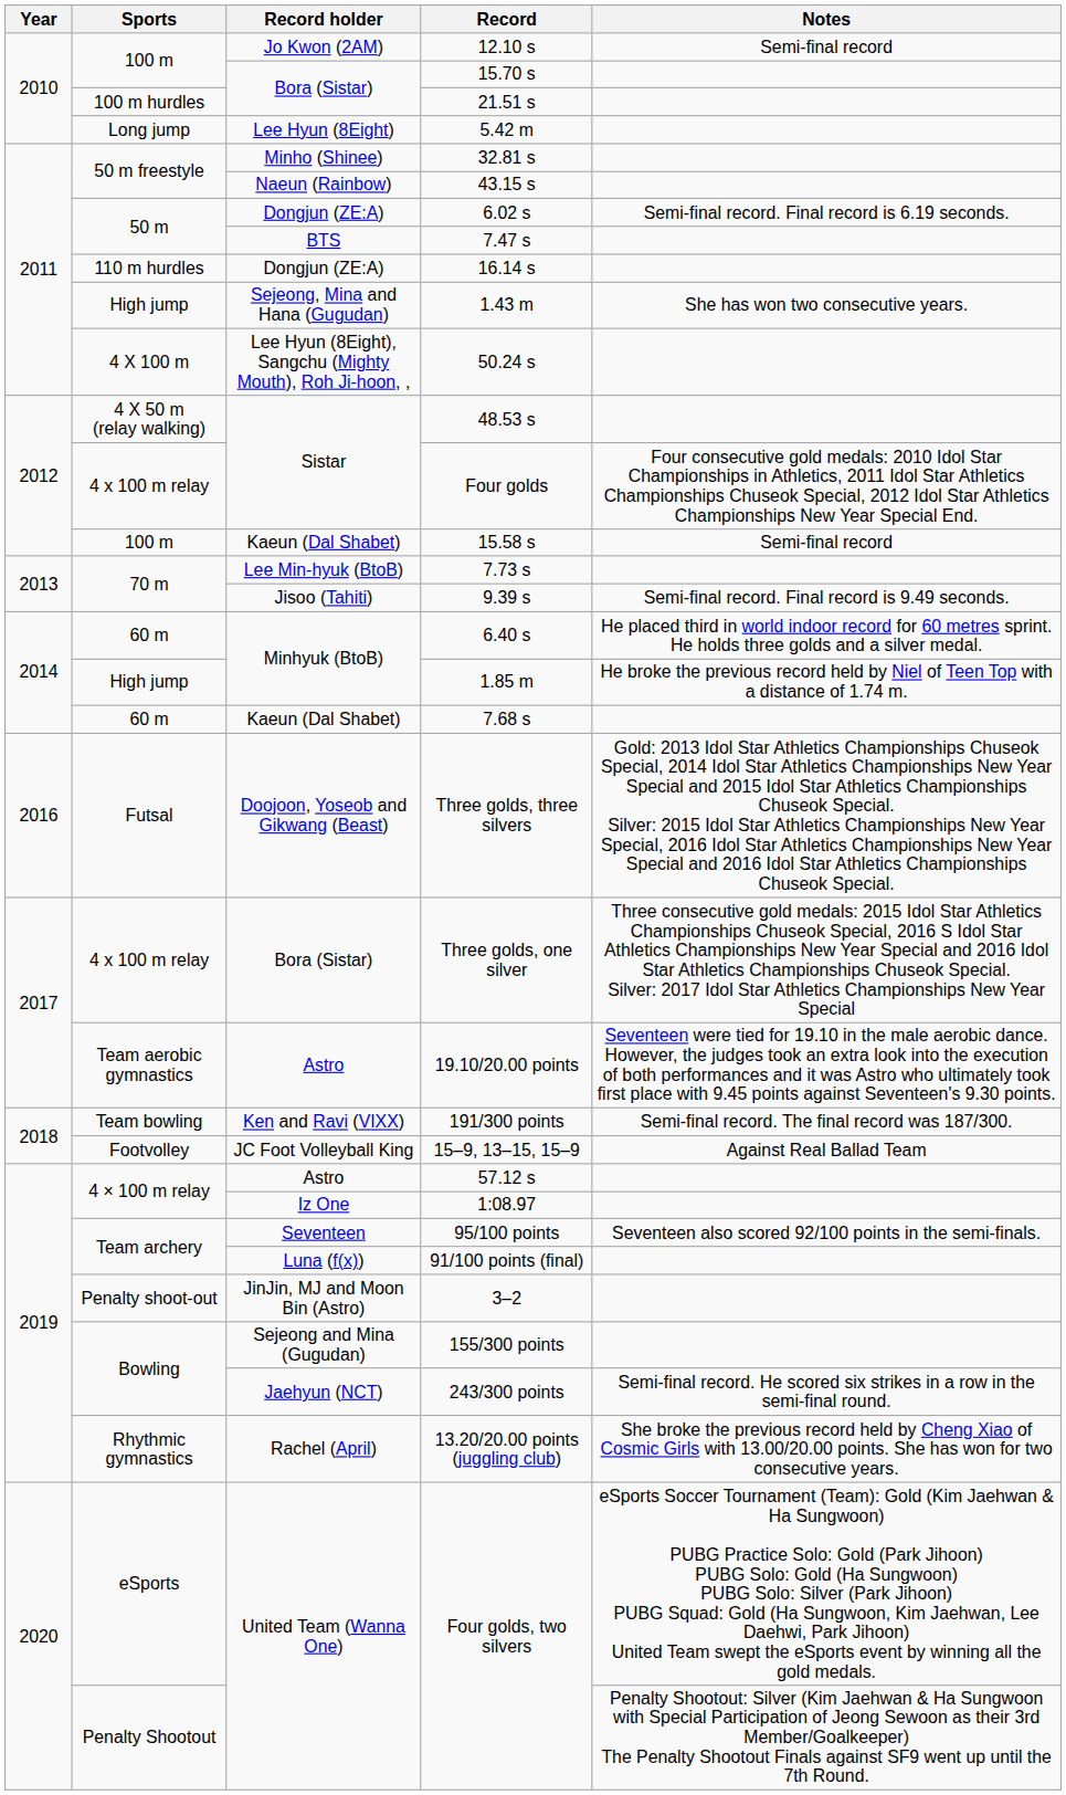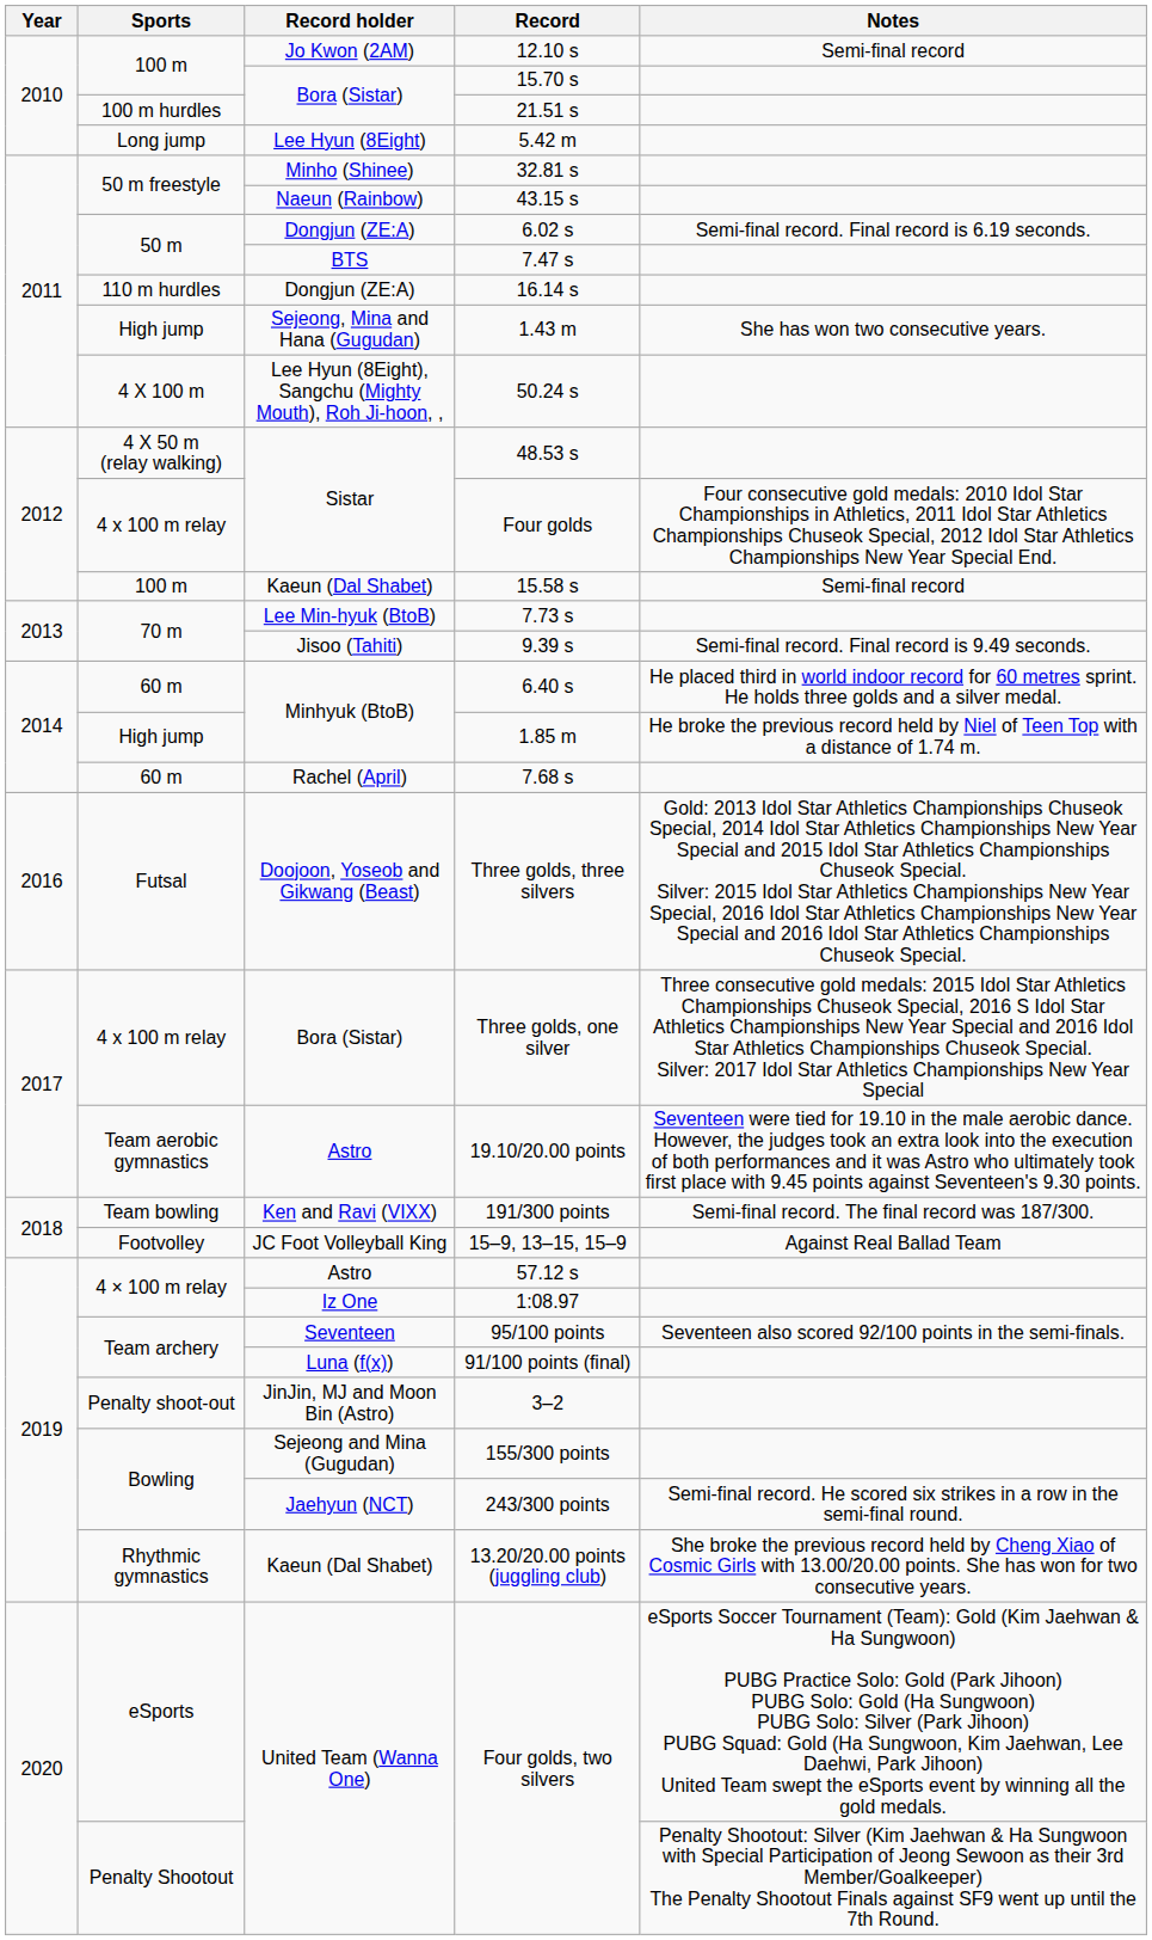7.68 s | Record holder: Kaeun (Dal Shabet) -> Rachel (April)
13.20/20.00 points (juggling club) | Record holder: Rachel (April) -> Kaeun (Dal Shabet)
